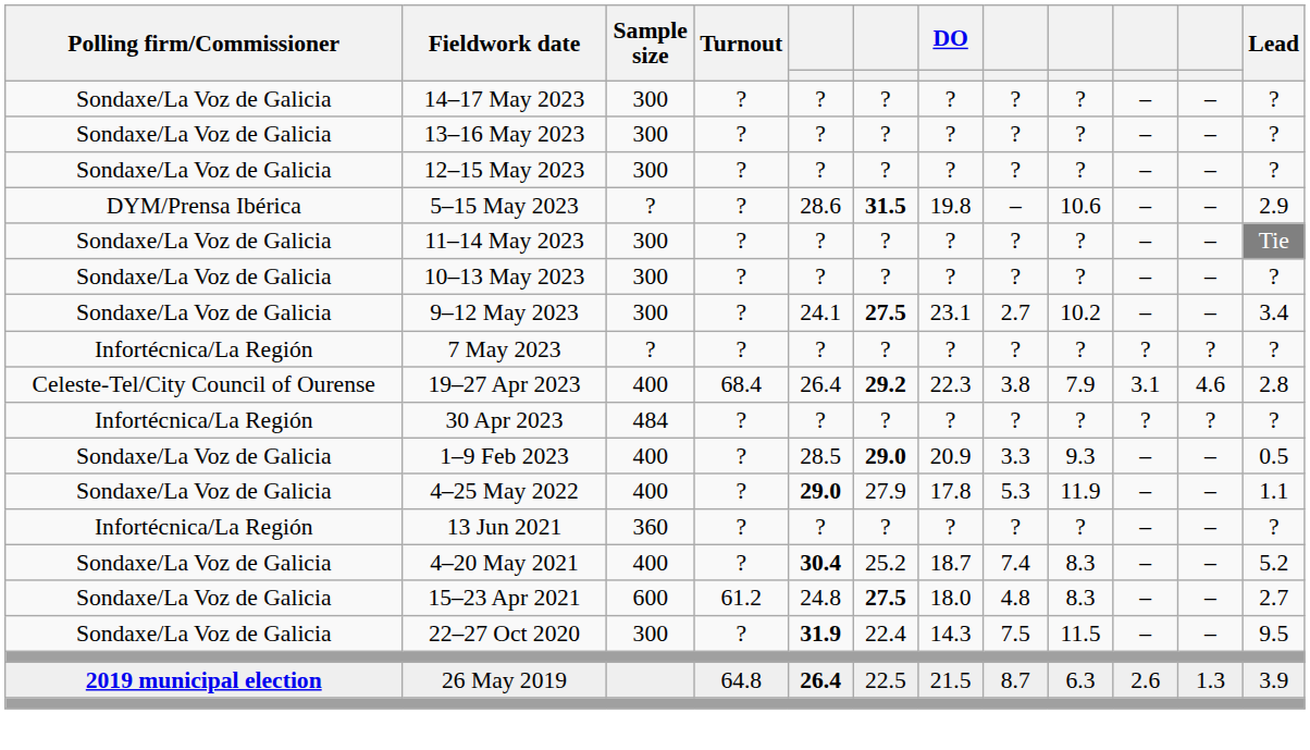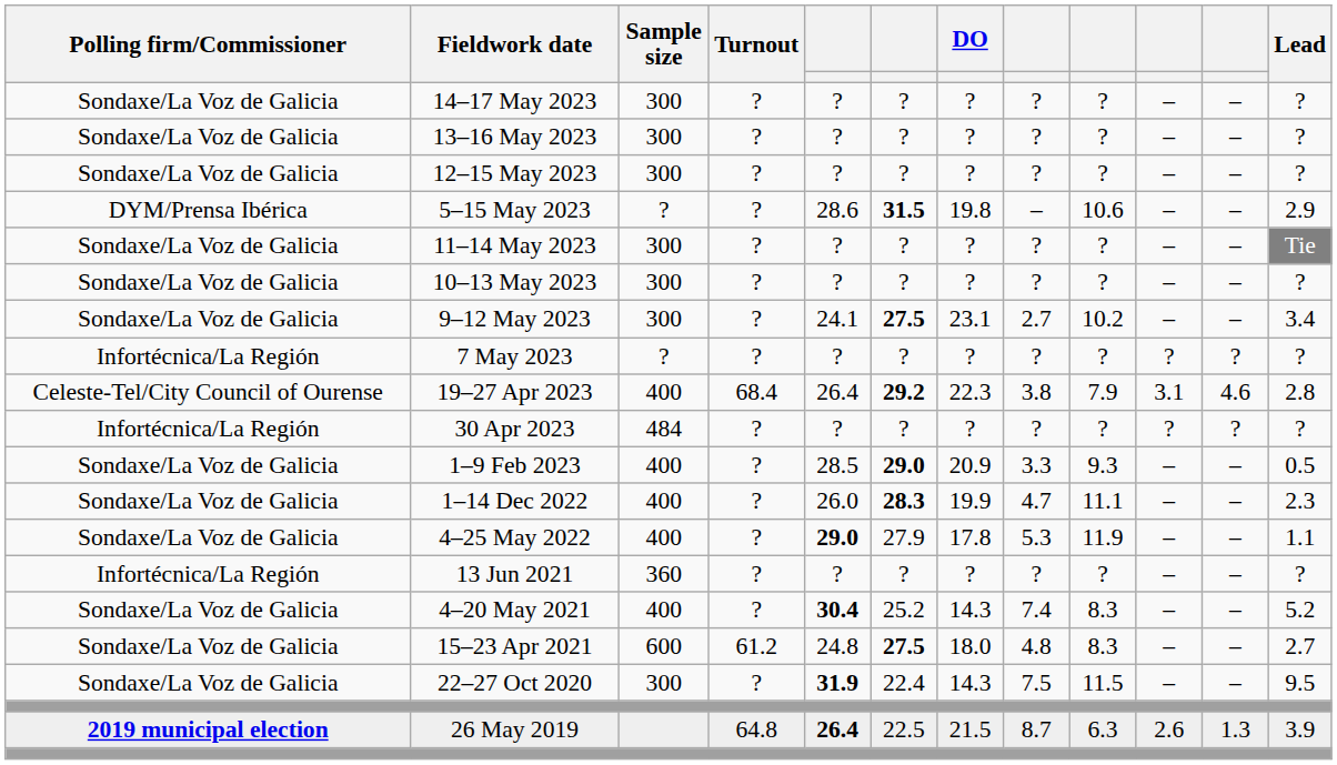+ row: Sondaxe/La Voz de Galicia | 1–14 Dec 2022 | 400 | ? | 26.0 | 28.3 | 19.9 | 4.7 | 11.1 | – | – | 2.3
4–20 May 2021 | DO: 18.7 -> 14.3
